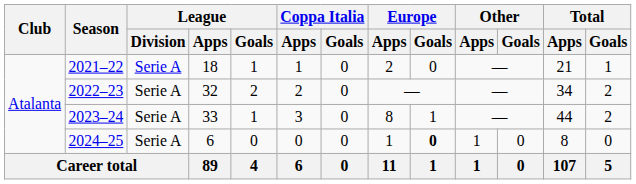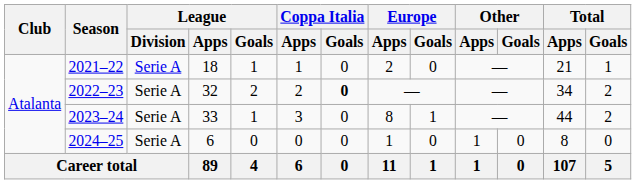2022–23 | Coppa Italia / Goals: normal -> bold
2024–25 | Europe / Goals: bold -> normal
